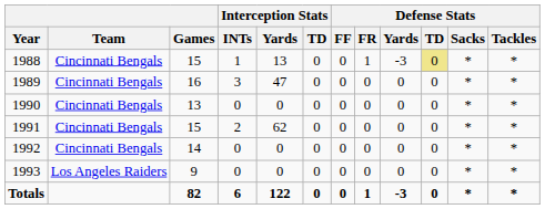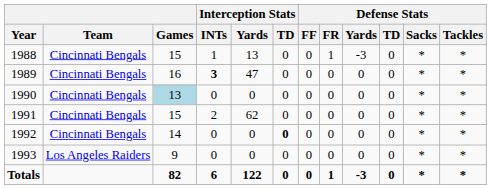1988 | Defense Stats / TD: khaki background -> no background
1989 | Interception Stats / INTs: normal -> bold
1990 | Games: no background -> lightblue background
1992 | Interception Stats / TD: normal -> bold
